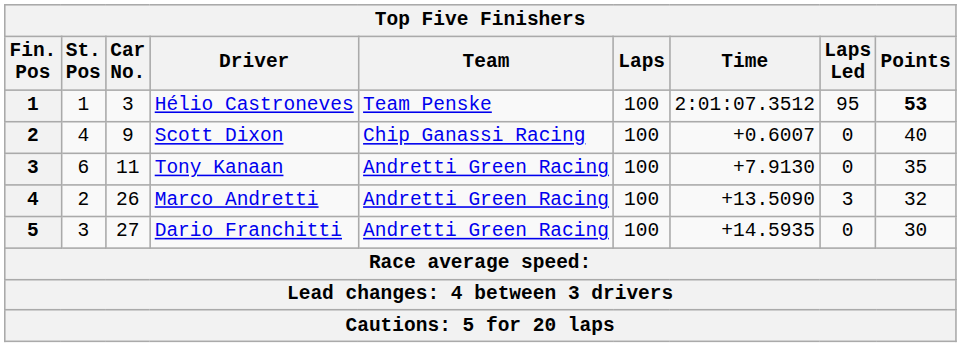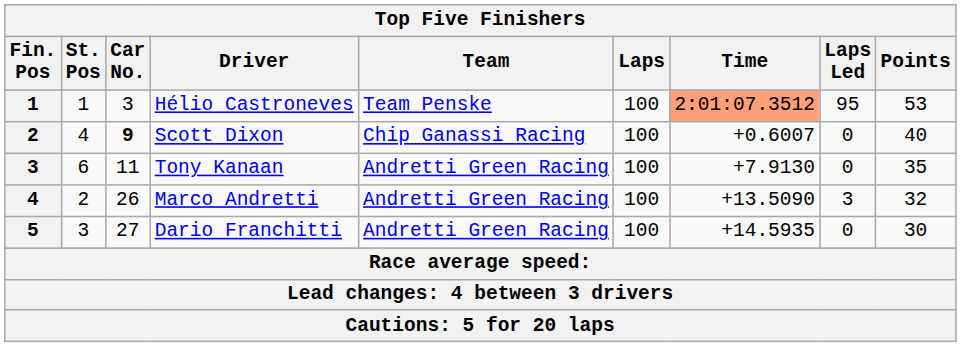Hélio Castroneves | Time: no background -> lightsalmon background
Hélio Castroneves | Points: bold -> normal
Scott Dixon | Car No.: normal -> bold
